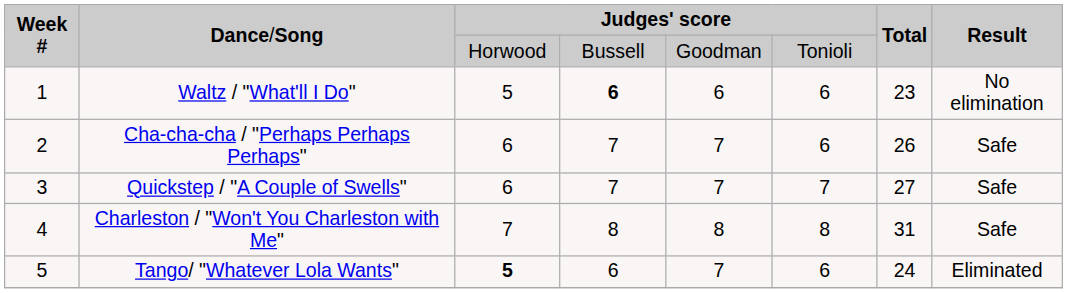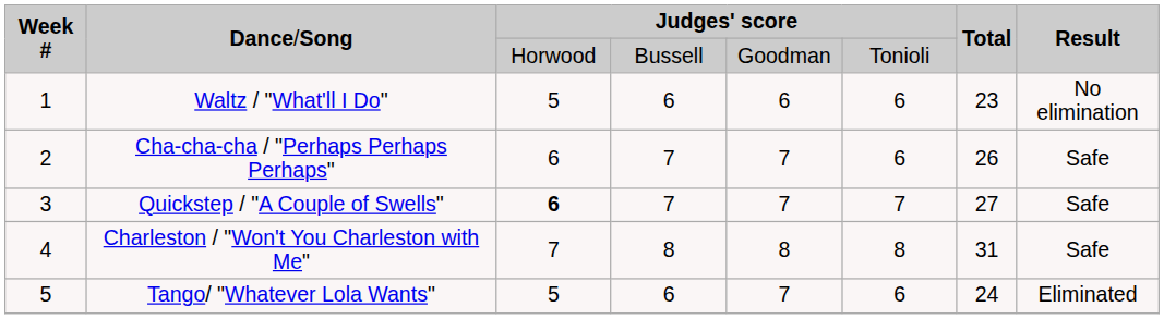Waltz / "What'll I Do" | column 4: bold -> normal
Quickstep / "A Couple of Swells" | column 3: normal -> bold
Tango/ "Whatever Lola Wants" | column 3: bold -> normal
